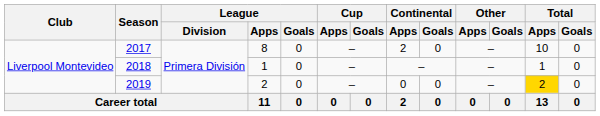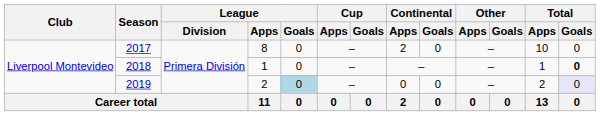2018 | Total / Goals: normal -> bold
2019 | League / Goals: no background -> lightblue background
2019 | Total / Apps: gold background -> no background
2019 | Total / Goals: no background -> lavender background
